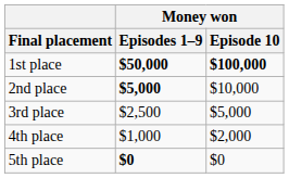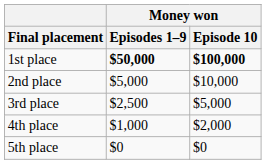2nd place | Money won / Episodes 1–9: bold -> normal
5th place | Money won / Episodes 1–9: bold -> normal
